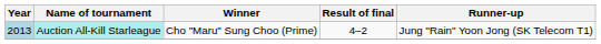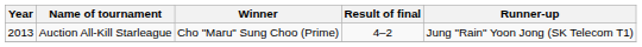row 2 | Year: lightblue background -> no background
row 2 | Name of tournament: paleturquoise background -> no background
